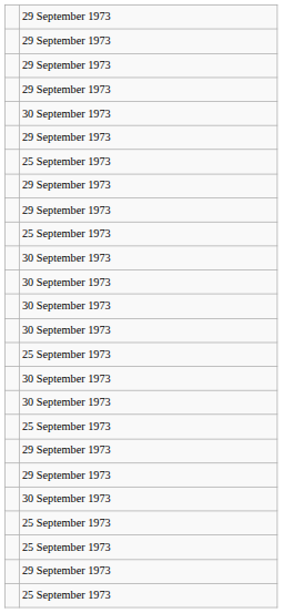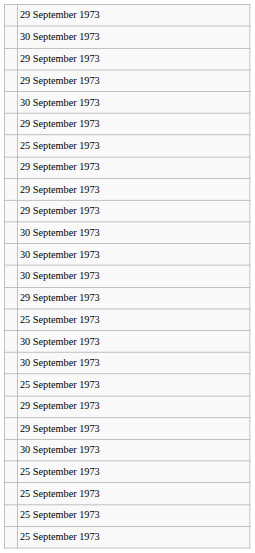row 2 | column 2: 29 September 1973 -> 30 September 1973
row 10 | column 2: 25 September 1973 -> 29 September 1973
row 14 | column 2: 30 September 1973 -> 29 September 1973
row 24 | column 2: 29 September 1973 -> 25 September 1973
